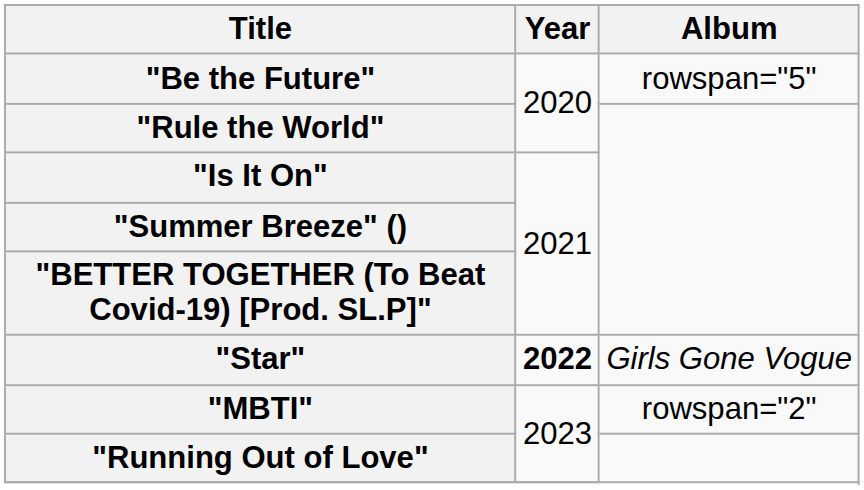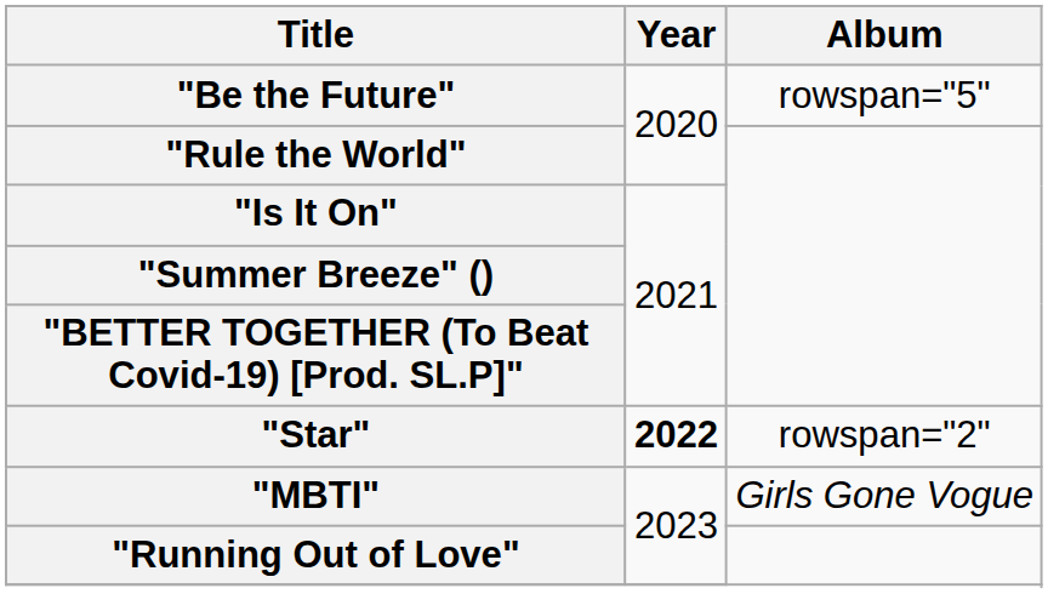"Star" | Album: Girls Gone Vogue -> rowspan="2"
"MBTI" | Album: rowspan="2" -> Girls Gone Vogue
